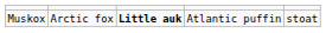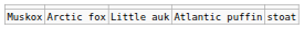Muskox | column 3: bold -> normal
